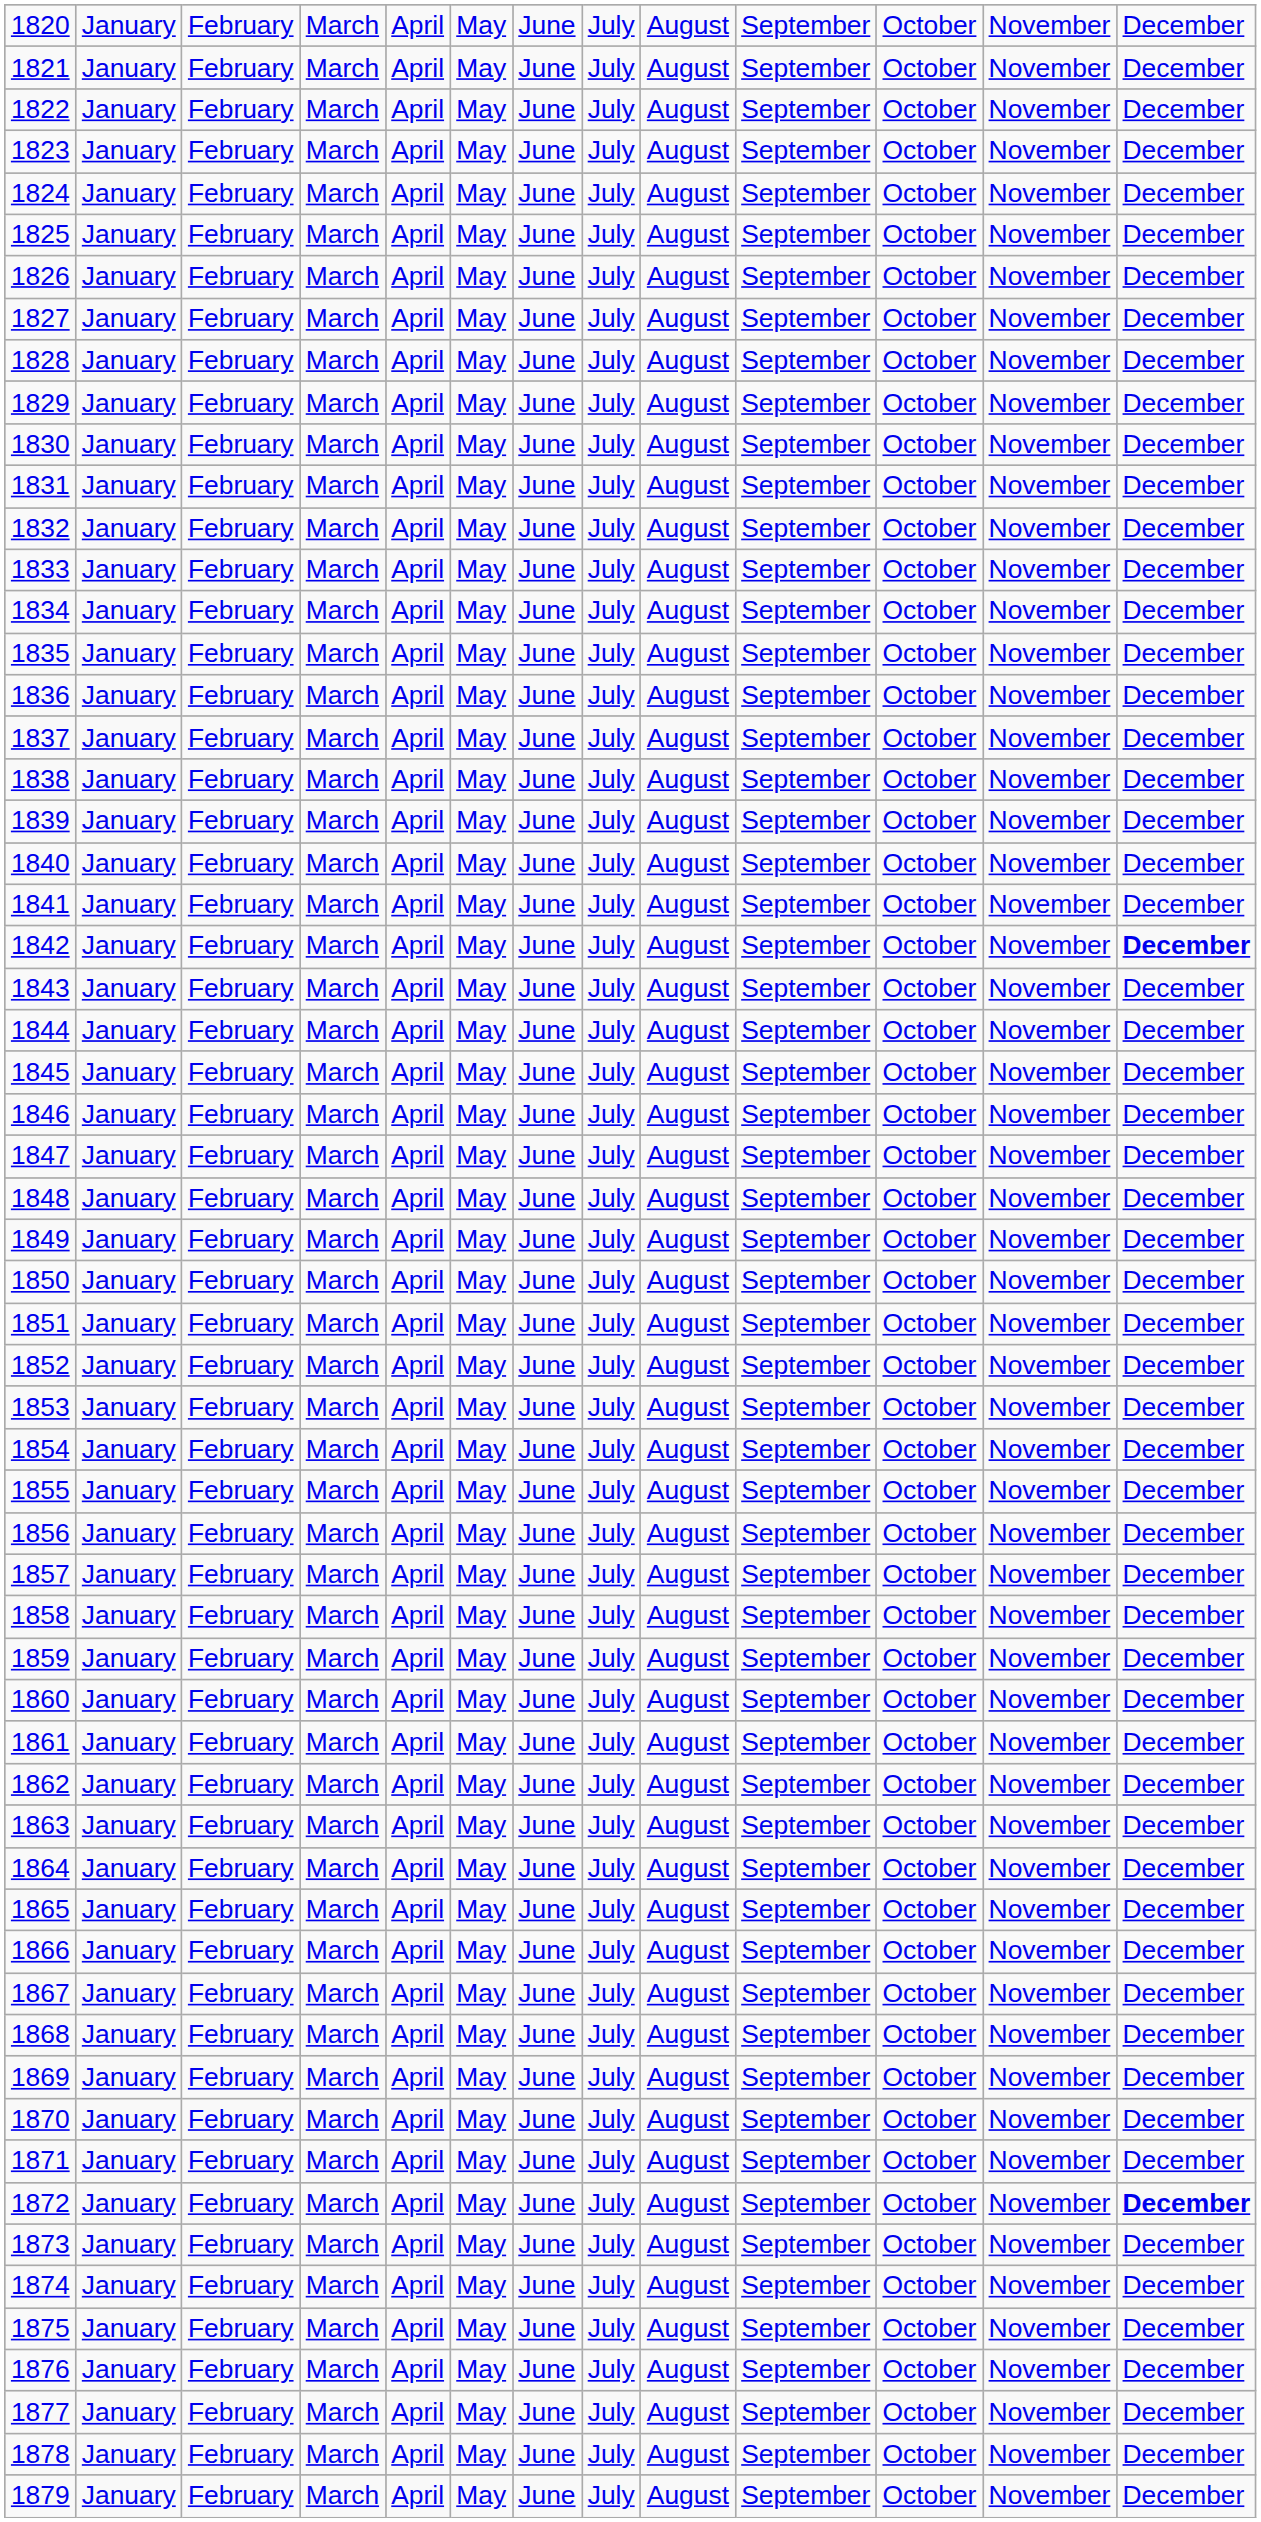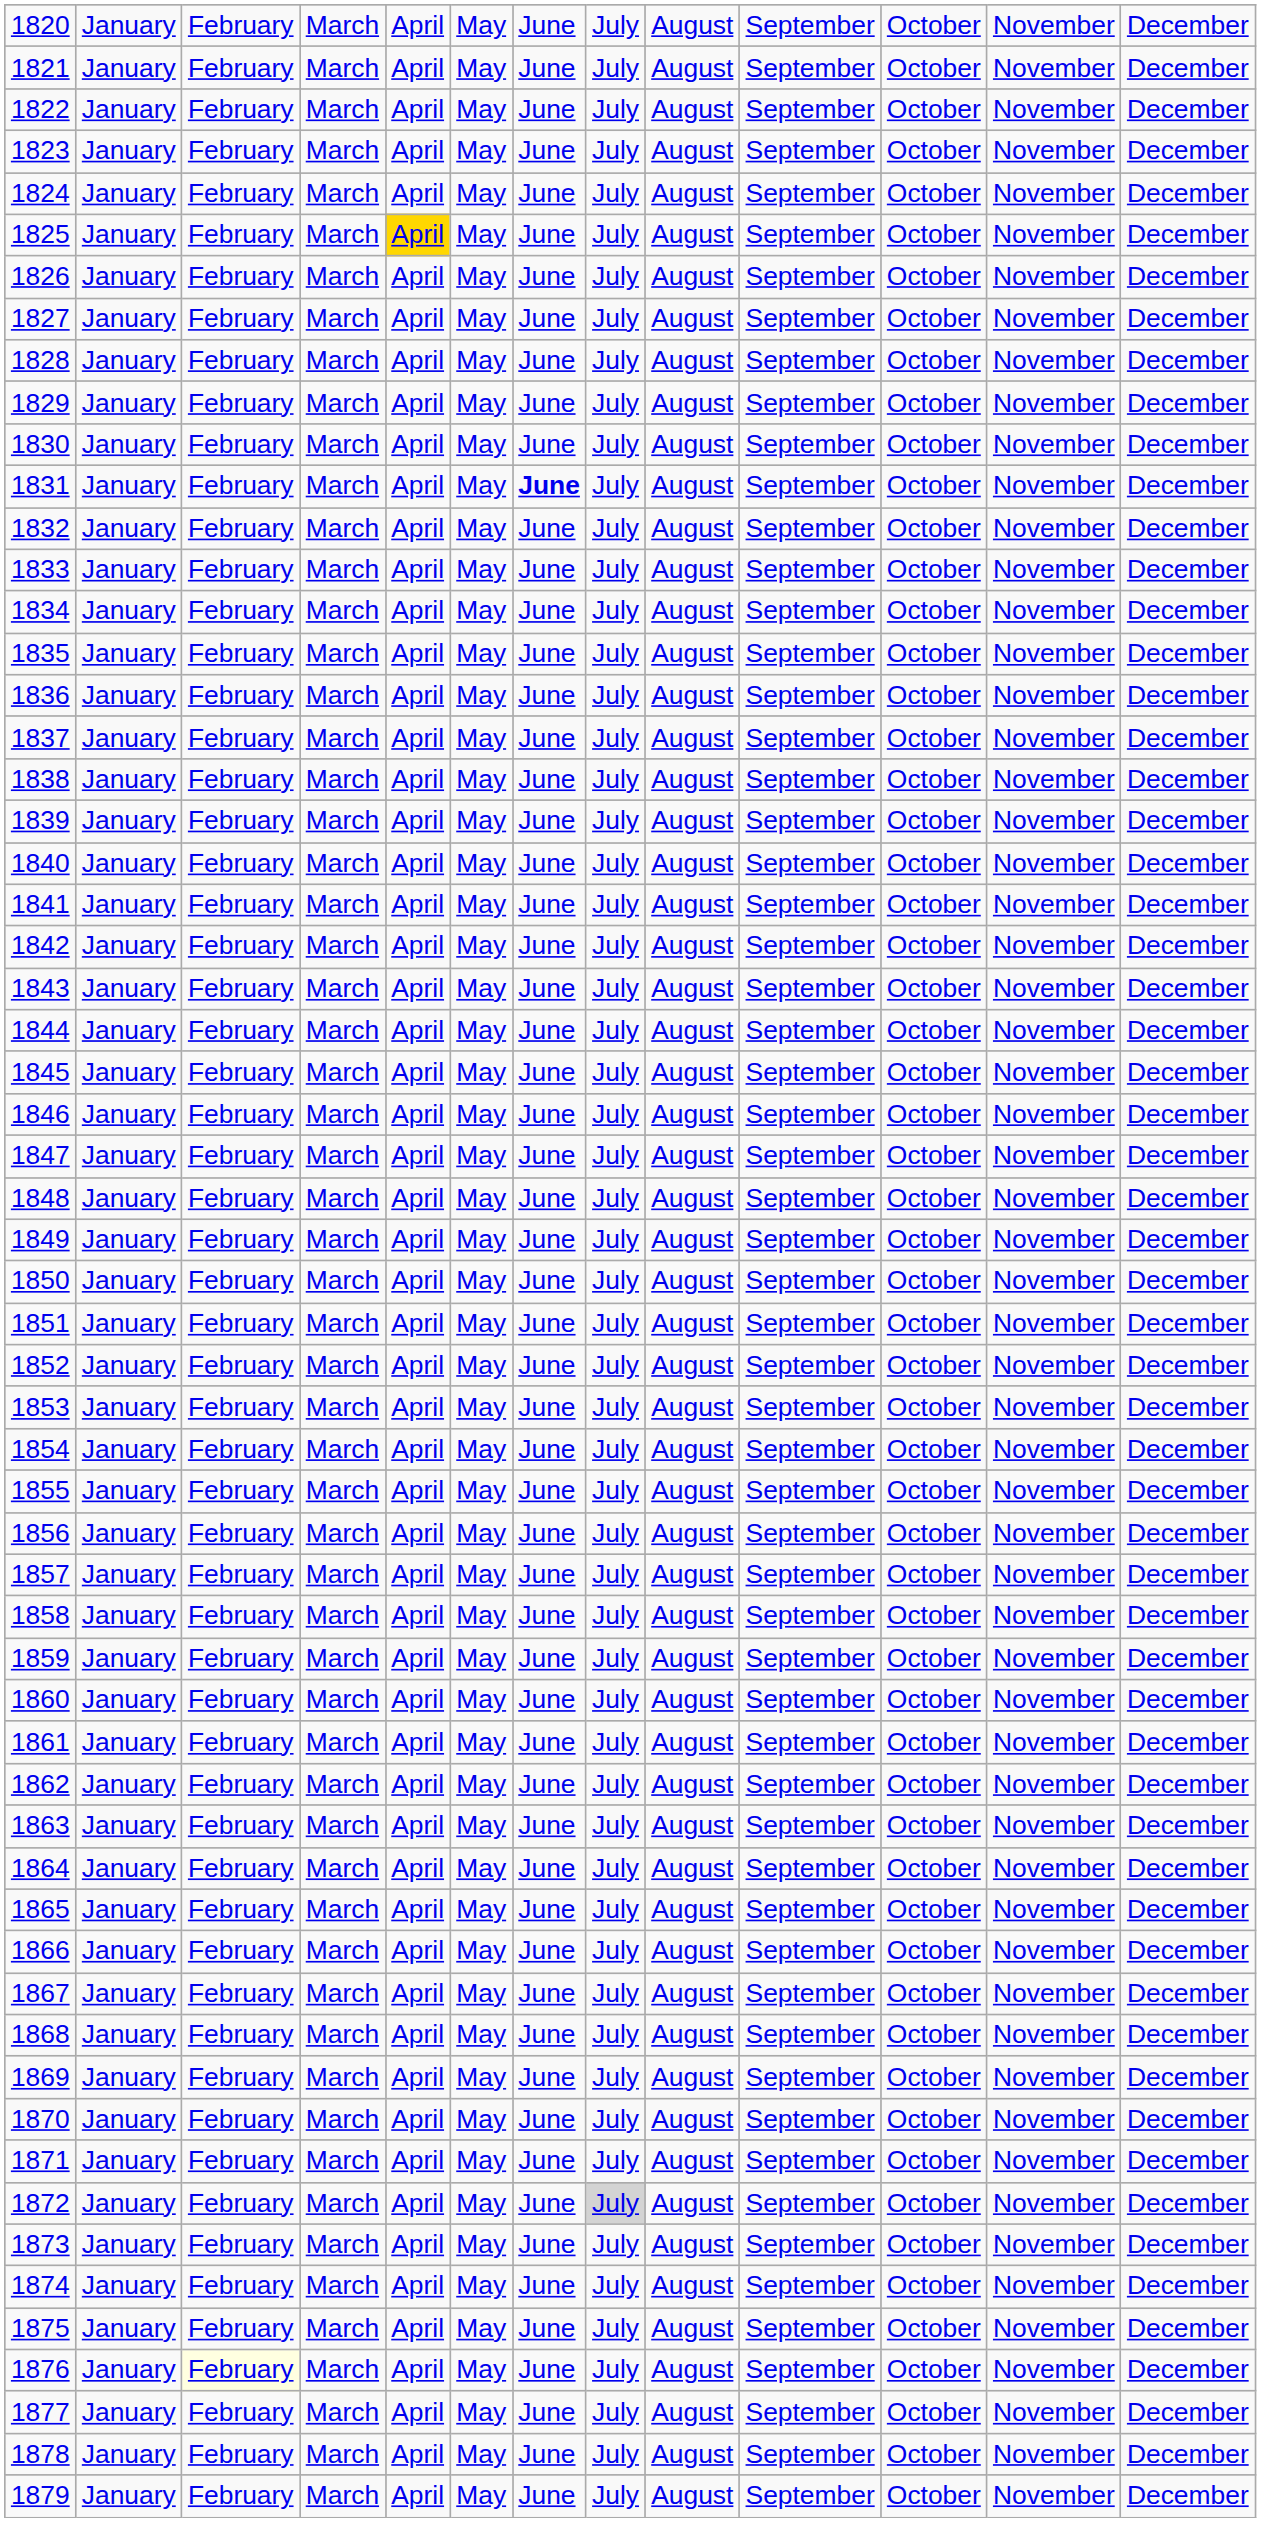1825 | column 5: no background -> gold background
1831 | column 7: normal -> bold
1842 | column 13: bold -> normal
1872 | column 8: no background -> lightgrey background
1872 | column 13: bold -> normal
1876 | column 3: no background -> lightyellow background
